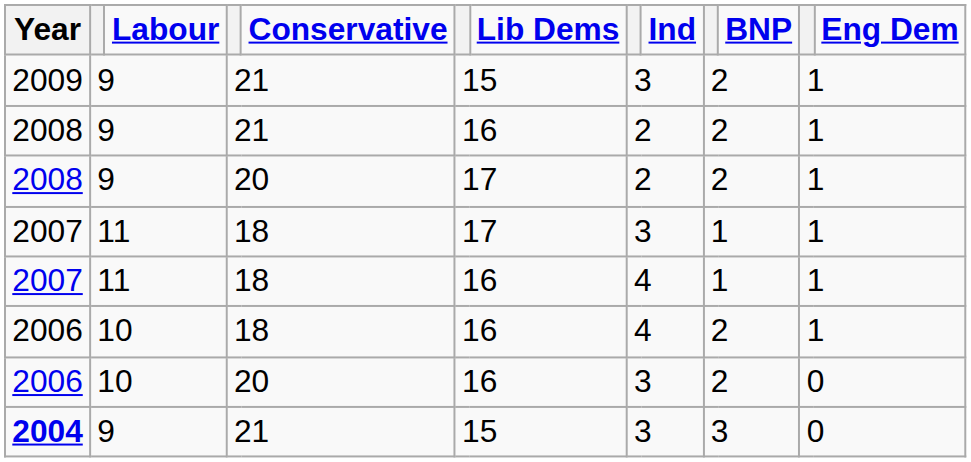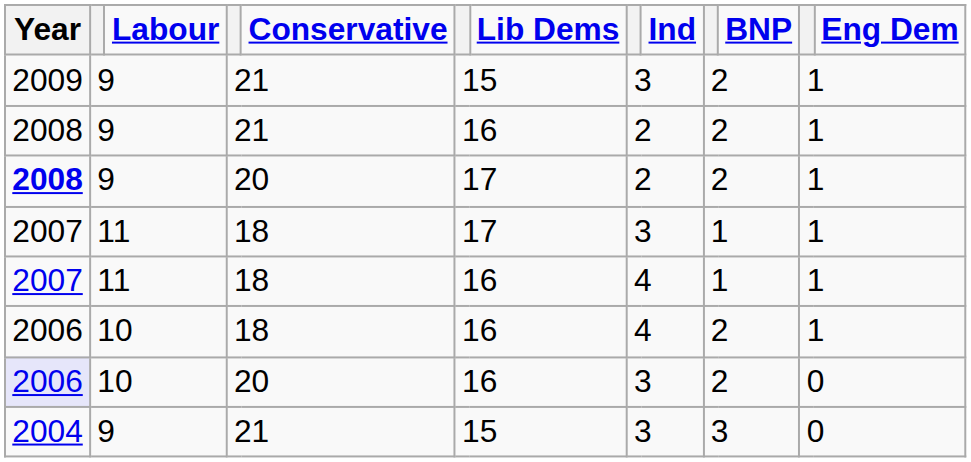2008 / 20 | Year: normal -> bold
2006 / 20 | Year: no background -> lavender background
2004 | Year: bold -> normal
